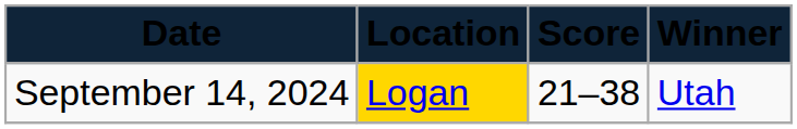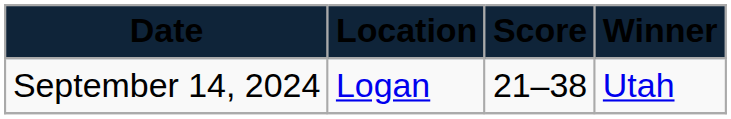September 14, 2024 | column 2: gold background -> no background
